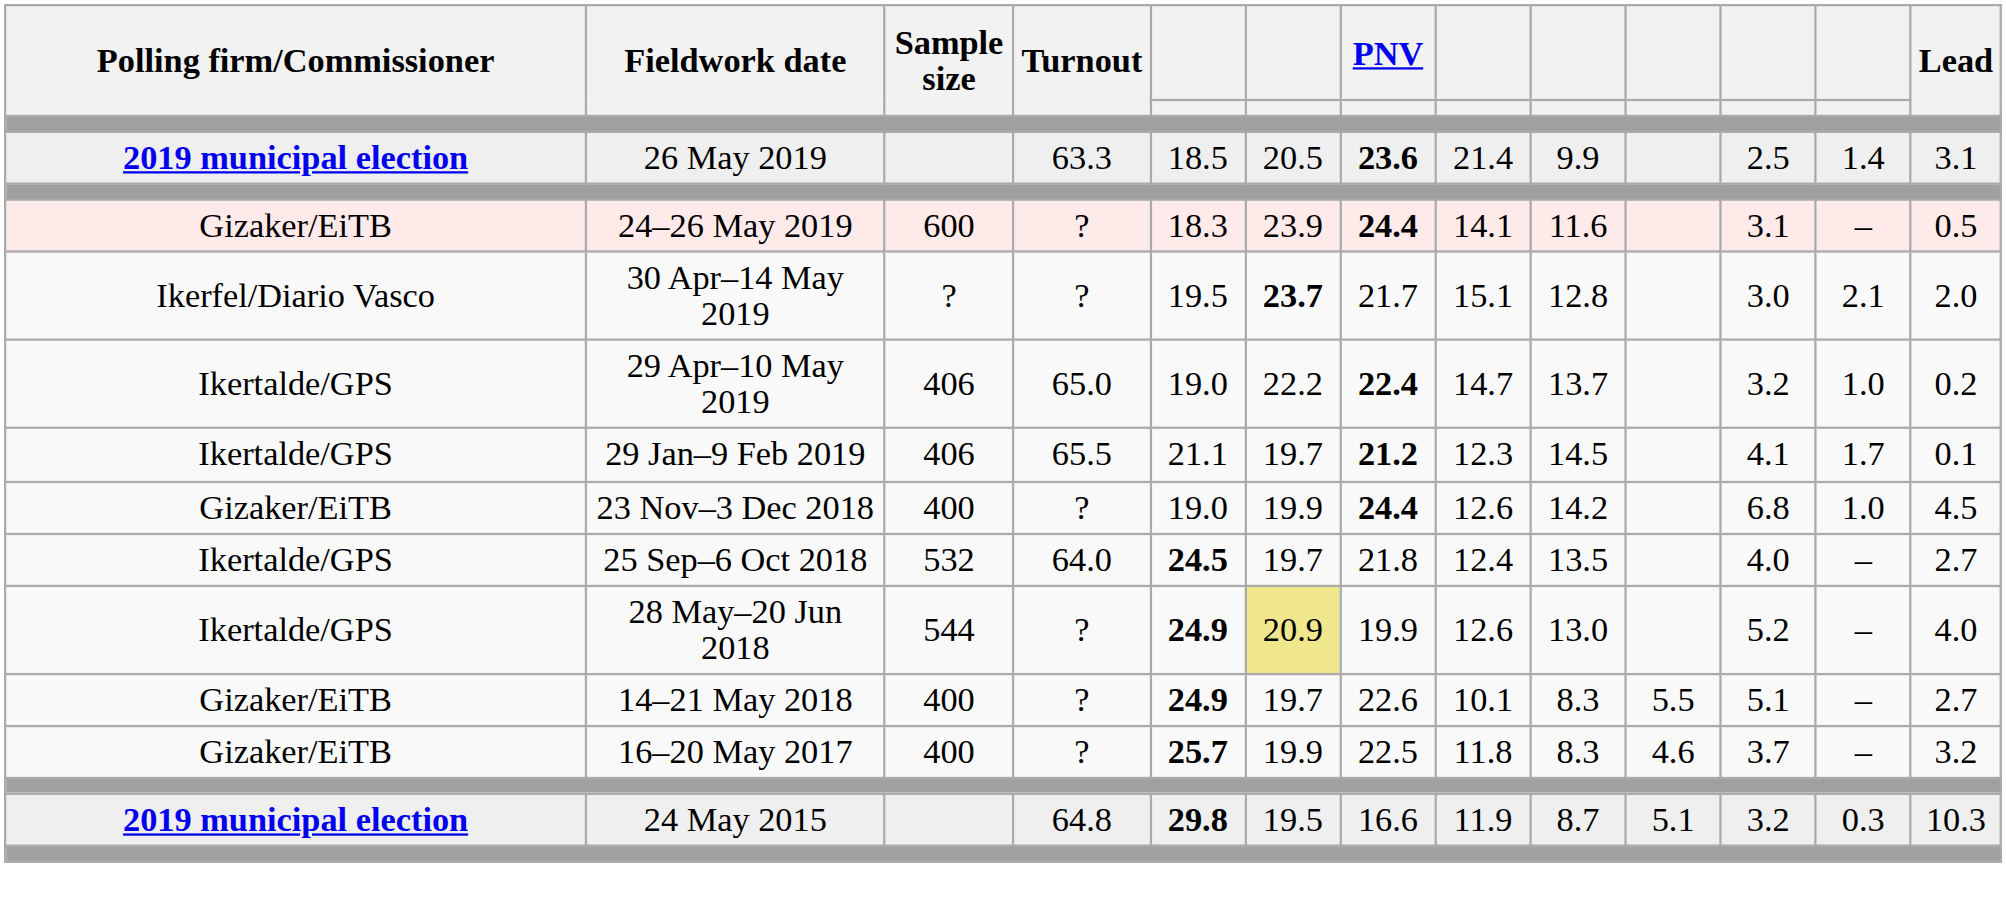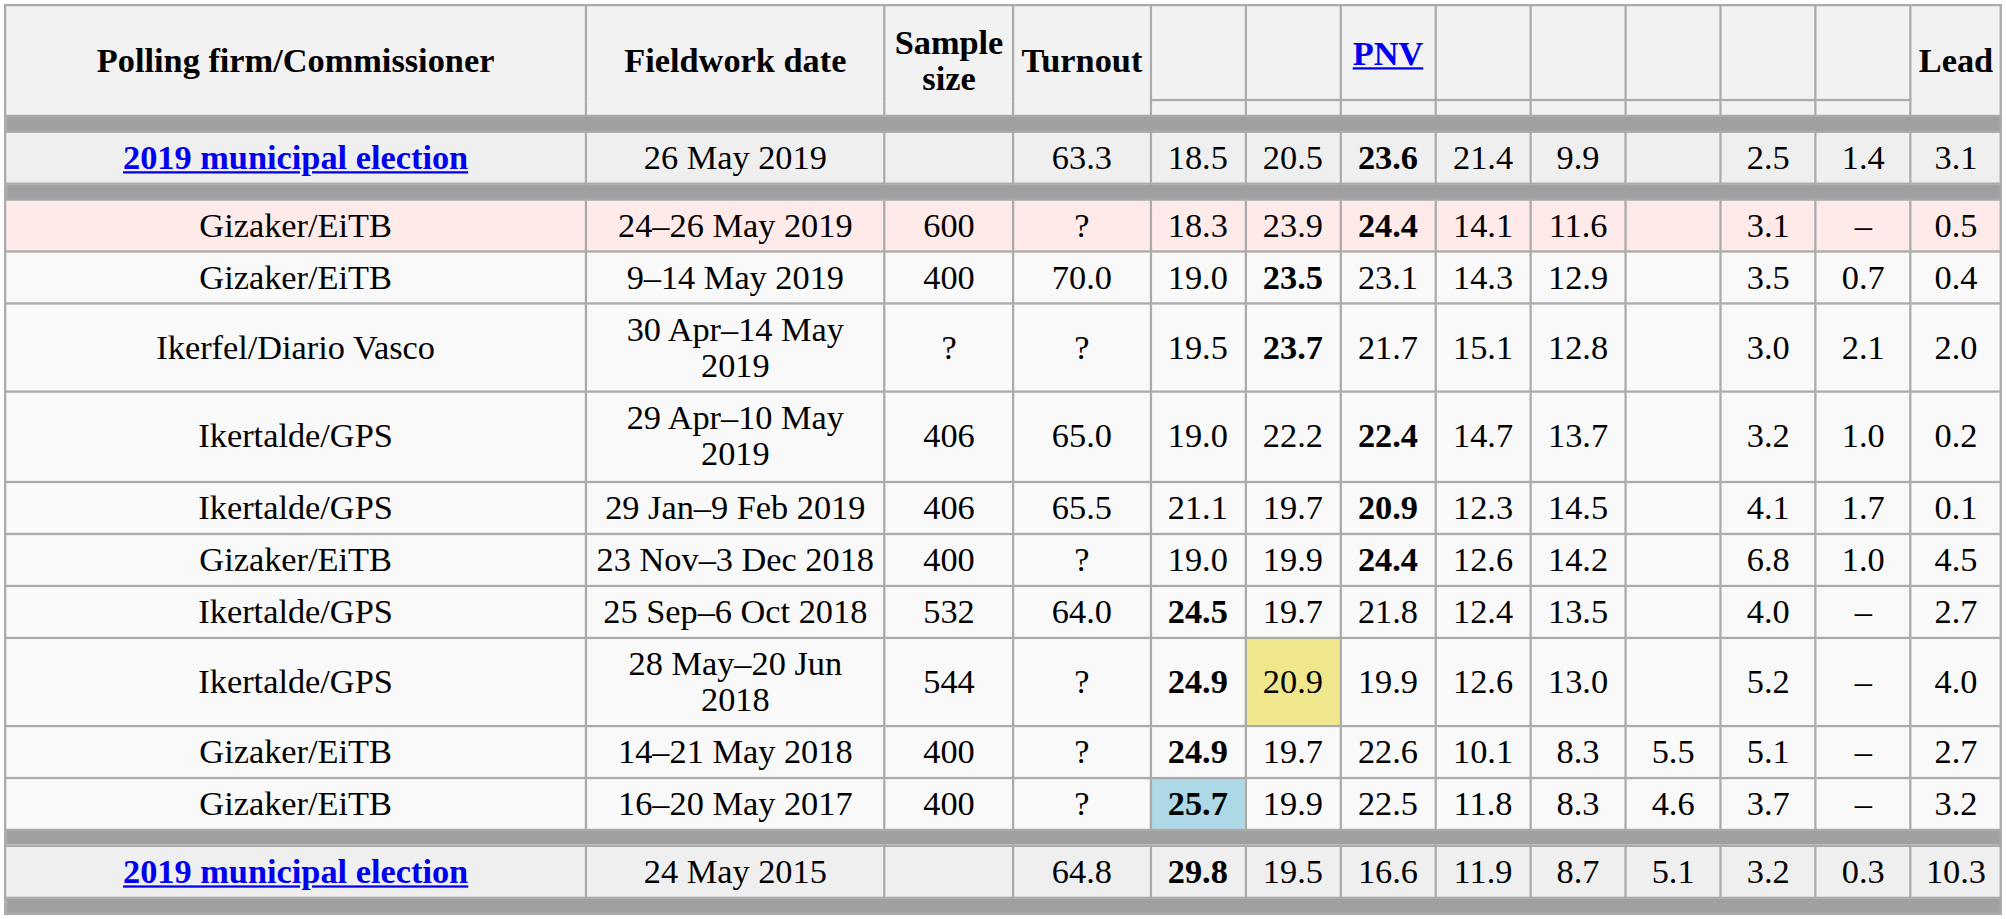+ row: Gizaker/EiTB | 9–14 May 2019 | 400 | 70.0 | 19.0 | 23.5 | 23.1 | 14.3 | 12.9 | 3.5 | 0.7 | 0.4
29 Jan–9 Feb 2019 | PNV: 21.2 -> 20.9
16–20 May 2017 | column 5: no background -> lightblue background
